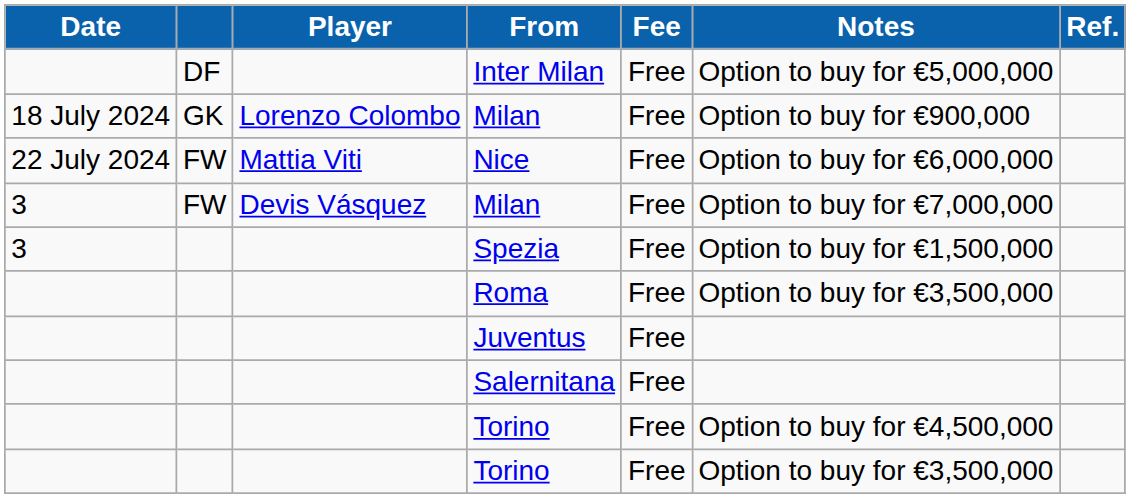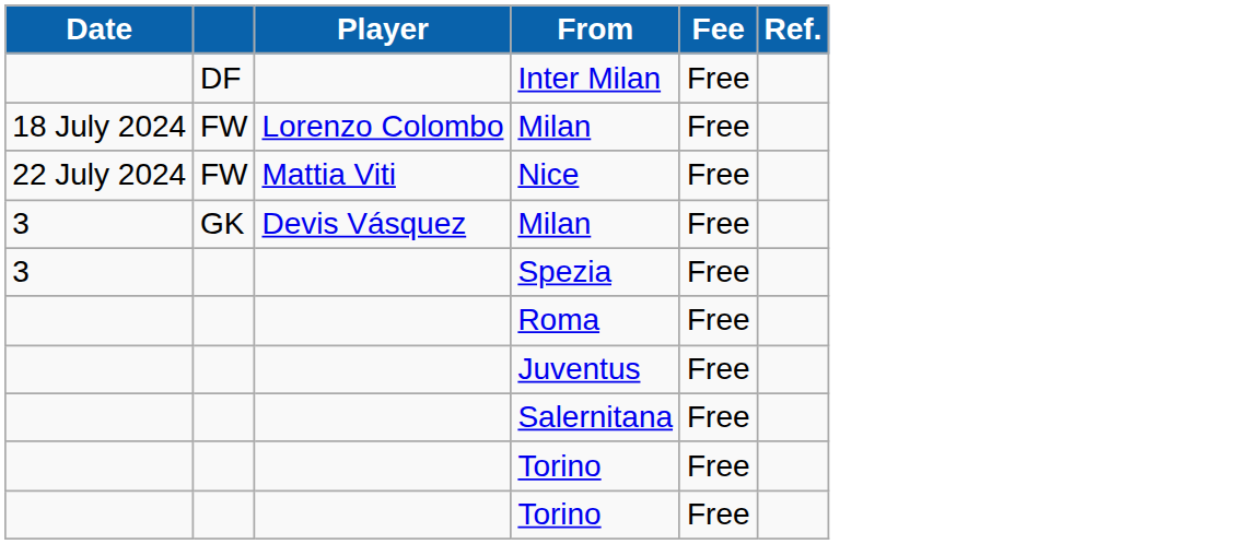- column: Notes | Option to buy for €5,000,000 | Option to buy for €900,000 | Option to buy for €6,000,000 | Option to buy for €7,000,000 | Option to buy for €1,500,000 | Option to buy for €3,500,000 | Option to buy for €4,500,000 | Option to buy for €3,500,000
18 July 2024 / Milan | column 2: GK -> FW
3 / Milan | column 2: FW -> GK
